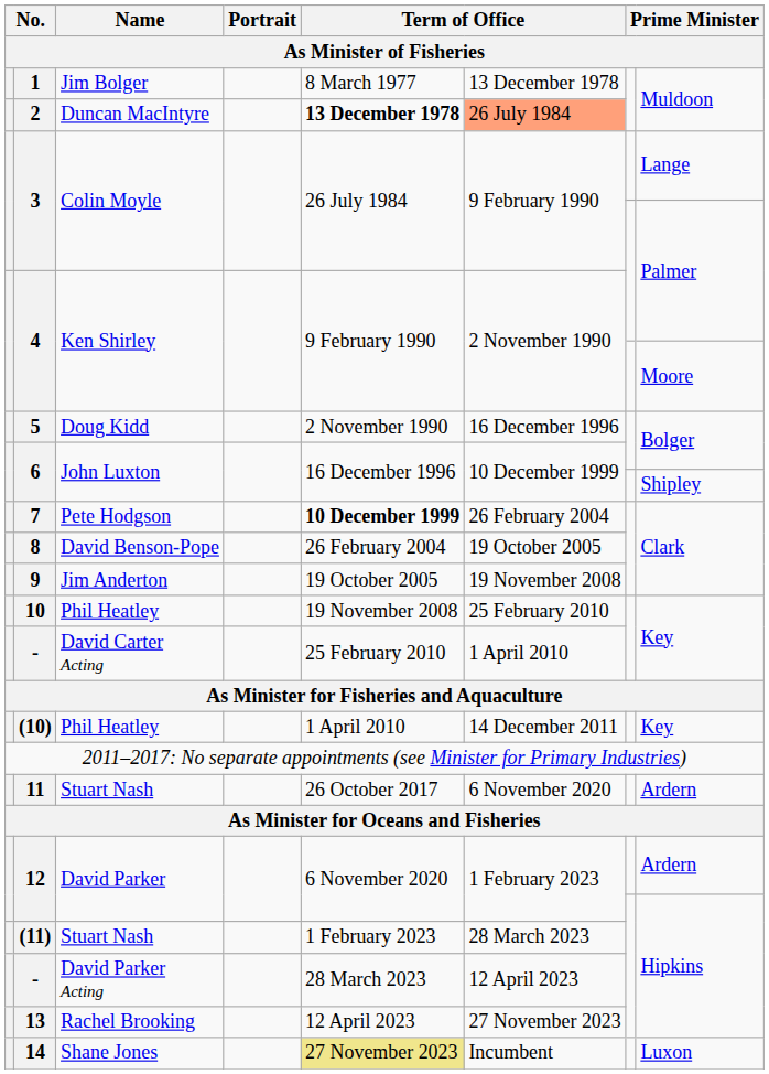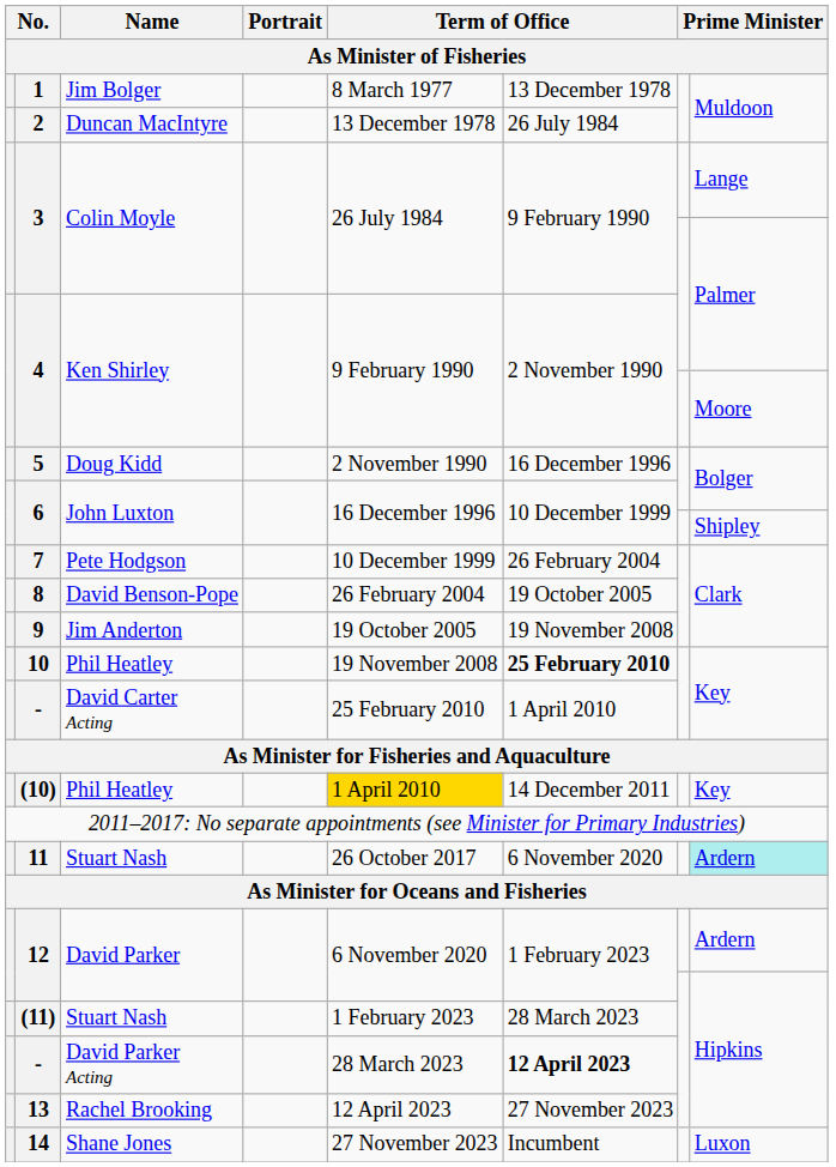2 | column 5: bold -> normal
2 | column 6: lightsalmon background -> no background
7 | column 5: bold -> normal
10 | column 6: normal -> bold
(10) | column 5: no background -> gold background
11 | column 8: no background -> paleturquoise background
- / David Parker Acting | column 6: normal -> bold
14 | column 5: khaki background -> no background
